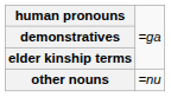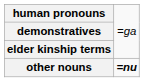other nouns | column 2: normal -> bold
